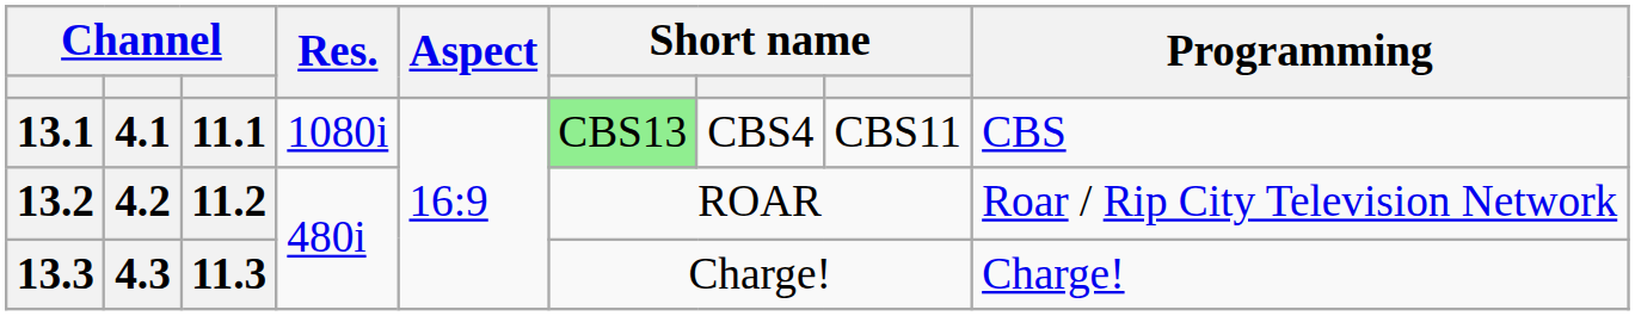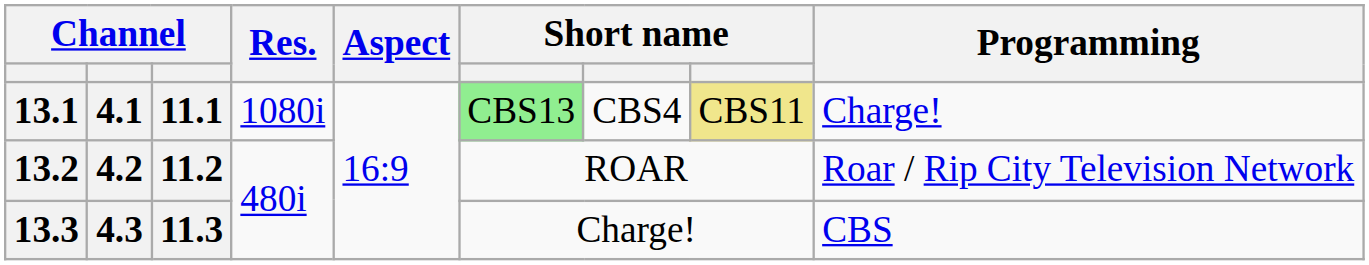13.1 | column 8: no background -> khaki background
13.1 | Programming: CBS -> Charge!
13.3 | Programming: Charge! -> CBS
